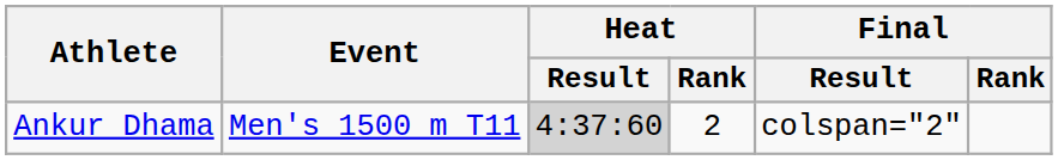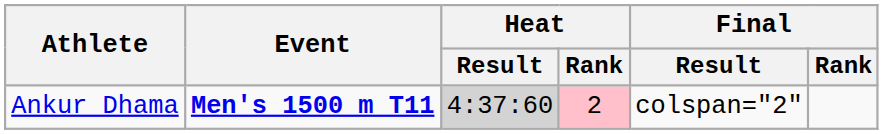Ankur Dhama | Event: normal -> bold
Ankur Dhama | Heat / Rank: no background -> pink background
